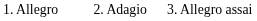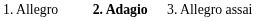1. Allegro | column 2: normal -> bold
